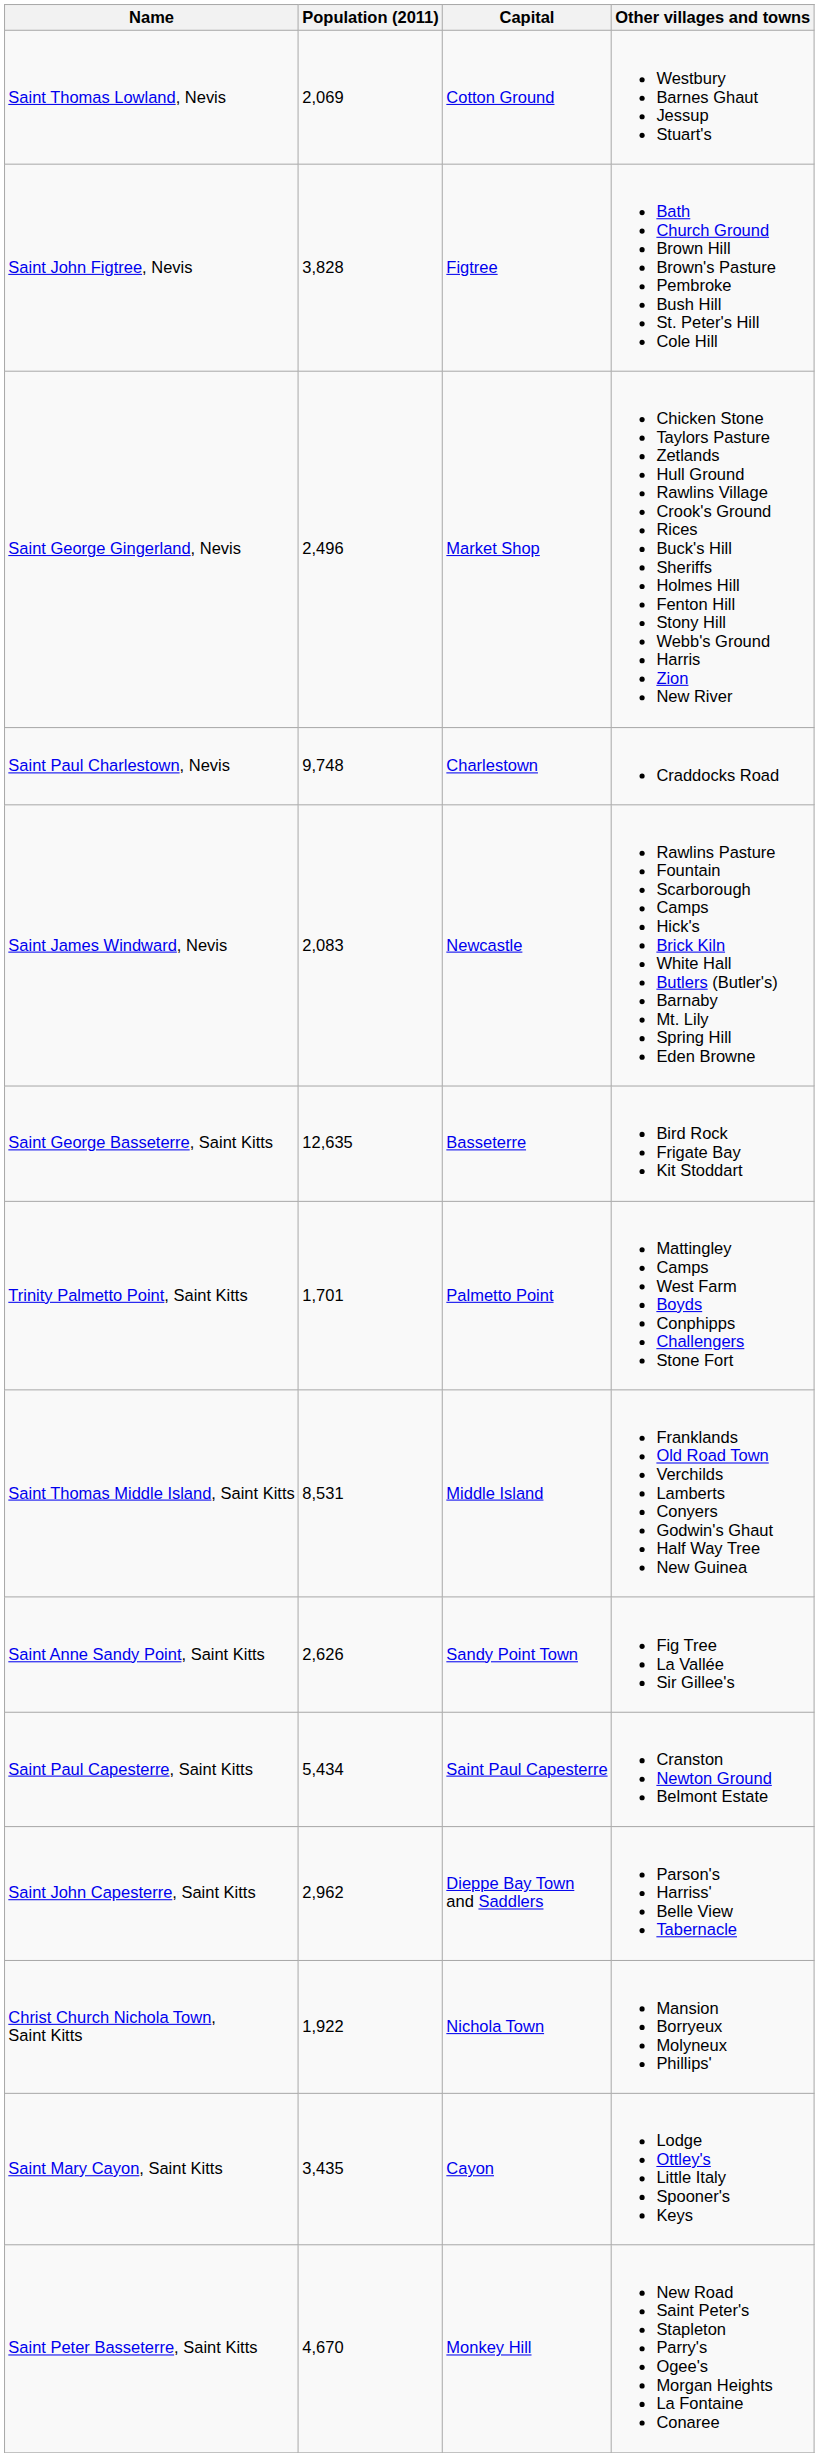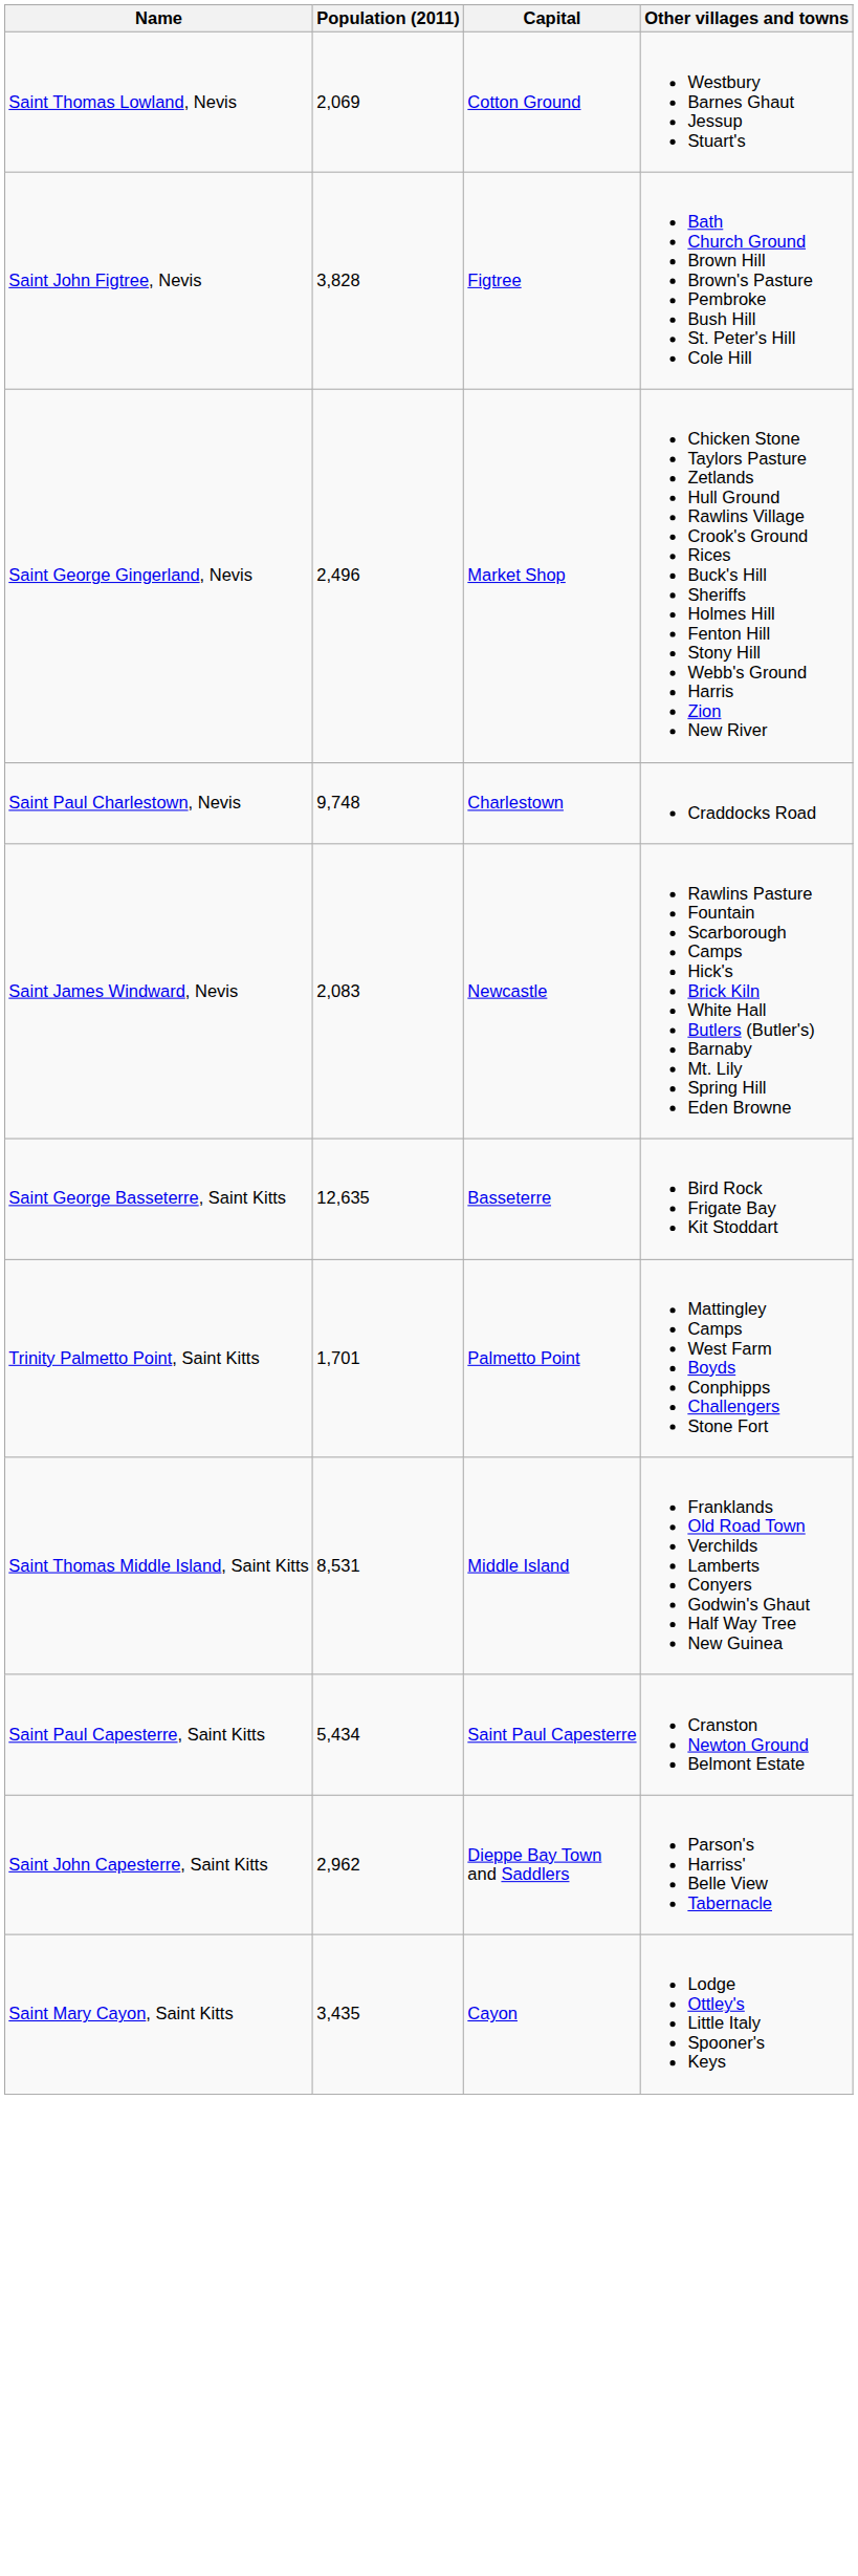- row: Saint Anne Sandy Point, Saint Kitts | 2,626 | Sandy Point Town | Fig Tree La Vallée Sir Gillee's
- row: Christ Church Nichola Town, Saint Kitts | 1,922 | Nichola Town | Mansion Borryeux Molyneux Phillips'
- row: Saint Peter Basseterre, Saint Kitts | 4,670 | Monkey Hill | New Road Saint Peter's Stapleton Parry's Ogee's Morgan Heights La Fontaine Conaree
